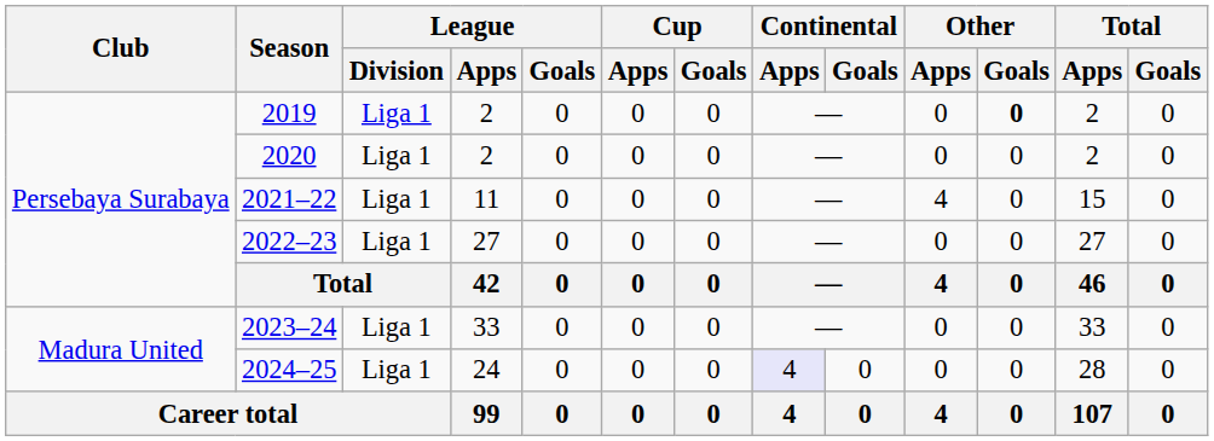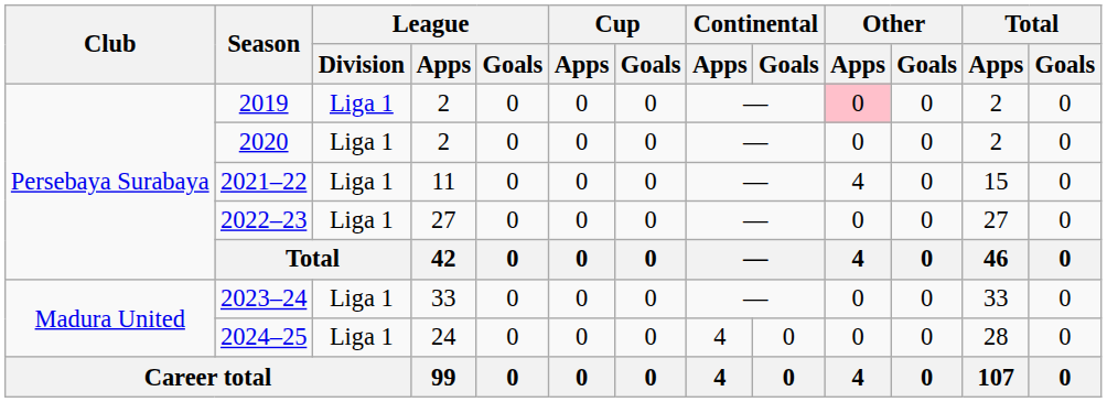2019 | Other / Apps: no background -> pink background
2019 | Other / Goals: bold -> normal
2024–25 | Continental / Apps: lavender background -> no background
